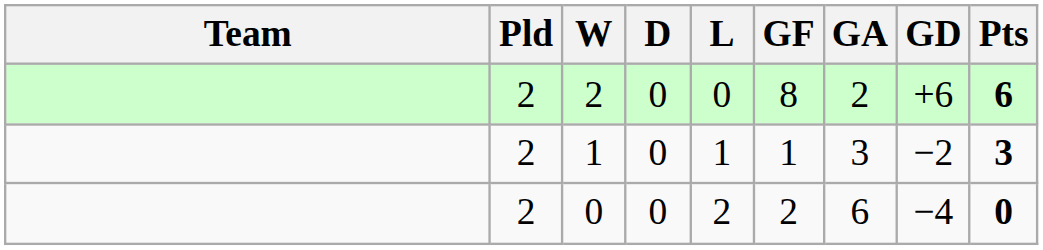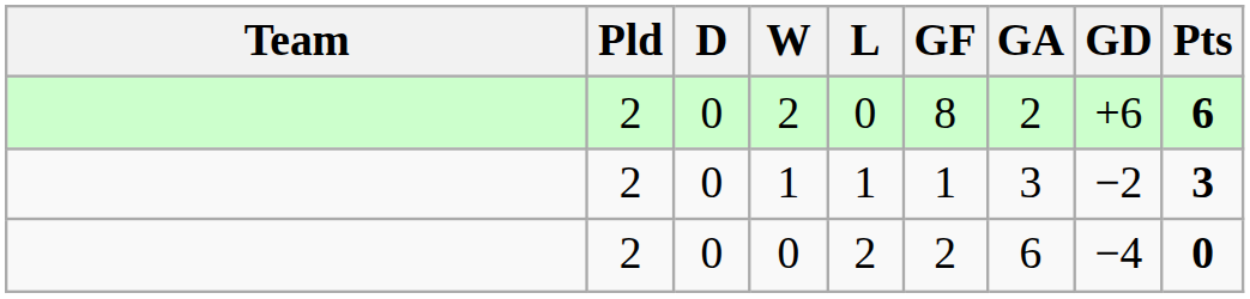columns swapped: W <-> D
